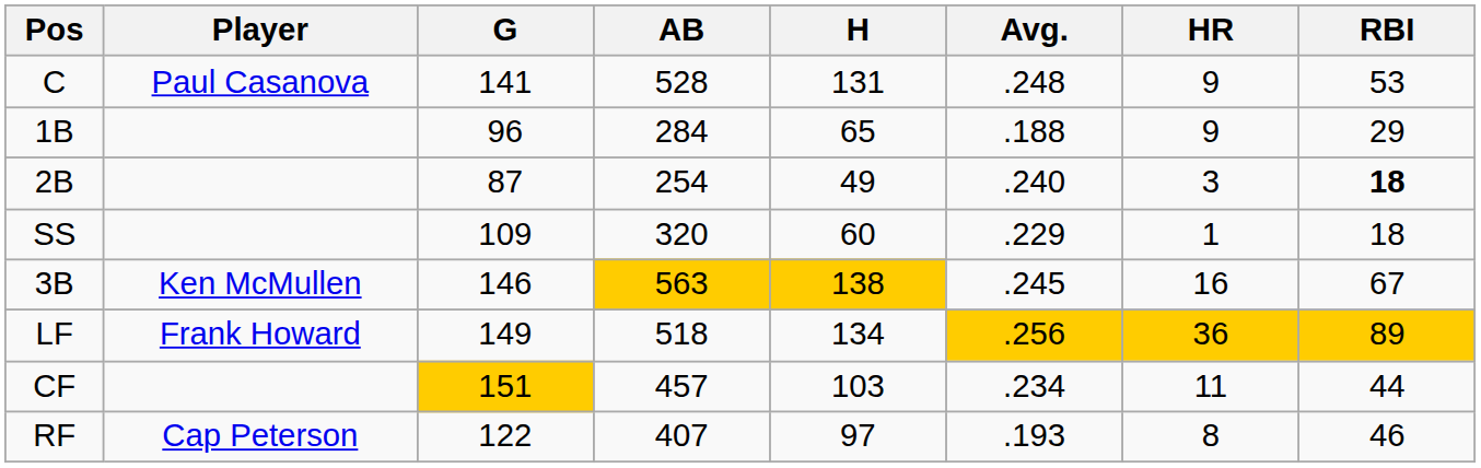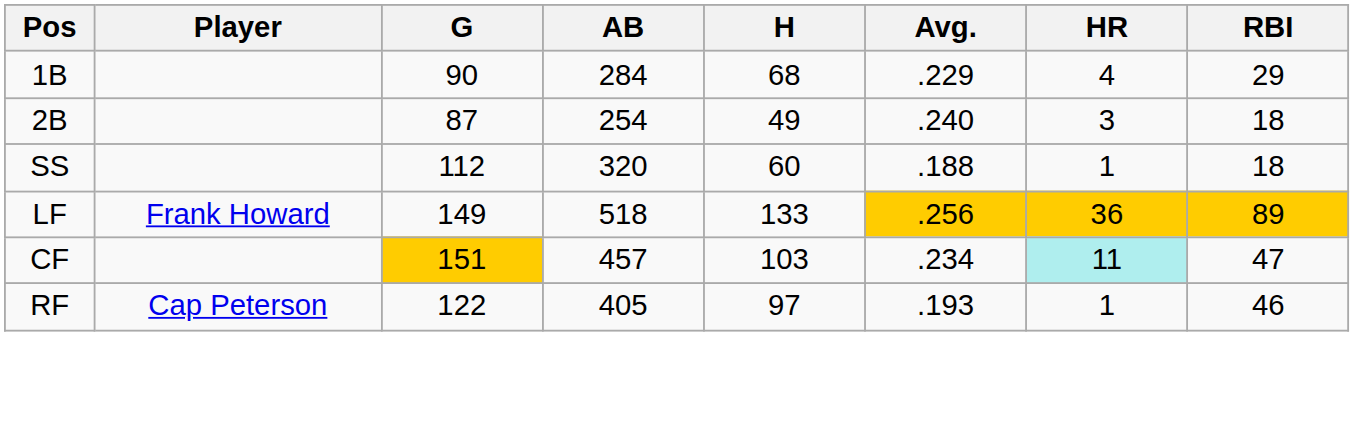- row: C | Paul Casanova | 141 | 528 | 131 | .248 | 9 | 53
1B | G: 96 -> 90
1B | H: 65 -> 68
1B | Avg.: .188 -> .229
1B | HR: 9 -> 4
2B | RBI: bold -> normal
SS | G: 109 -> 112
SS | Avg.: .229 -> .188
- row: 3B | Ken McMullen | 146 | 563 | 138 | .245 | 16 | 67
LF | H: 134 -> 133
CF | HR: no background -> paleturquoise background
CF | RBI: 44 -> 47
RF | AB: 407 -> 405
RF | HR: 8 -> 1
